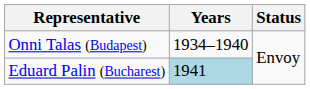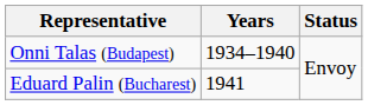Eduard Palin (Bucharest) | Years: lightblue background -> no background
